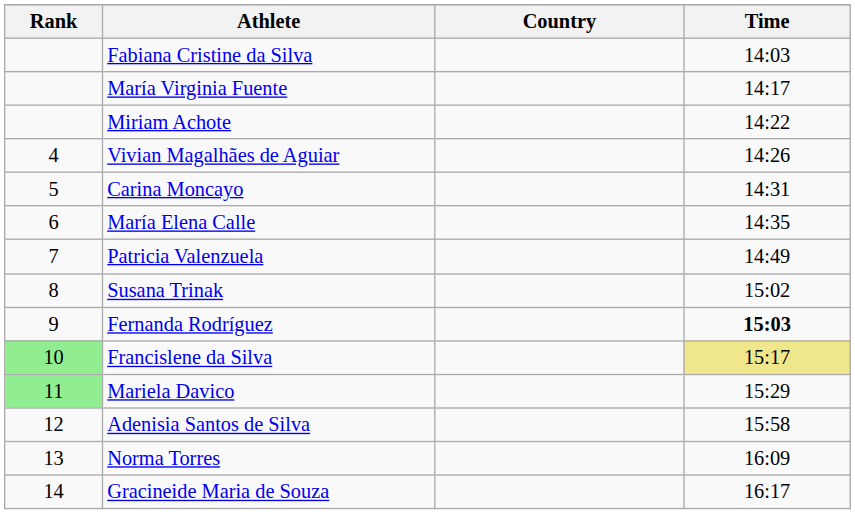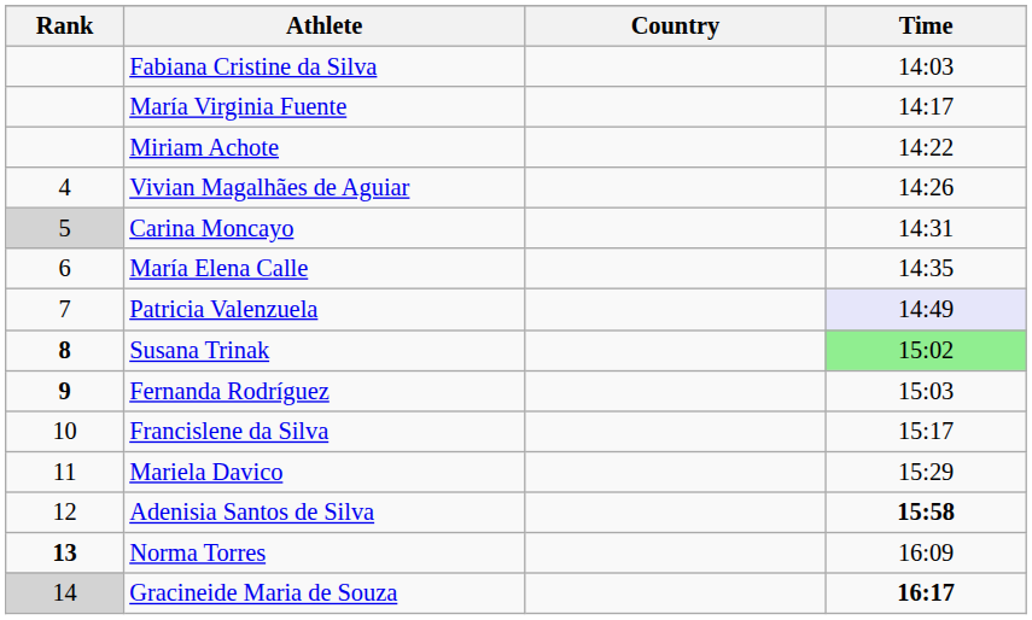Carina Moncayo | Rank: no background -> lightgrey background
Patricia Valenzuela | Time: no background -> lavender background
Susana Trinak | Rank: normal -> bold
Susana Trinak | Time: no background -> lightgreen background
Fernanda Rodríguez | Rank: normal -> bold
Fernanda Rodríguez | Time: bold -> normal
Francislene da Silva | Rank: lightgreen background -> no background
Francislene da Silva | Time: khaki background -> no background
Mariela Davico | Rank: lightgreen background -> no background
Adenisia Santos de Silva | Time: normal -> bold
Norma Torres | Rank: normal -> bold
Gracineide Maria de Souza | Rank: no background -> lightgrey background
Gracineide Maria de Souza | Time: normal -> bold
